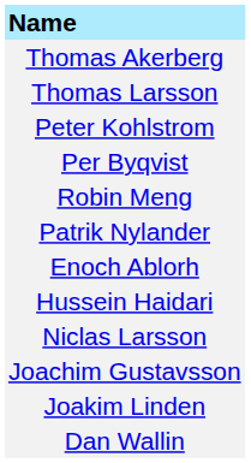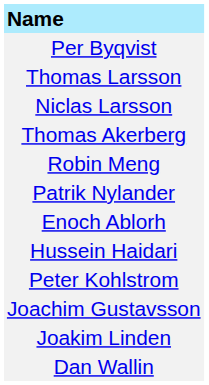row 2 | column 1: Thomas Akerberg -> Per Byqvist
row 4 | column 1: Peter Kohlstrom -> Niclas Larsson
row 5 | column 1: Per Byqvist -> Thomas Akerberg
row 10 | column 1: Niclas Larsson -> Peter Kohlstrom
